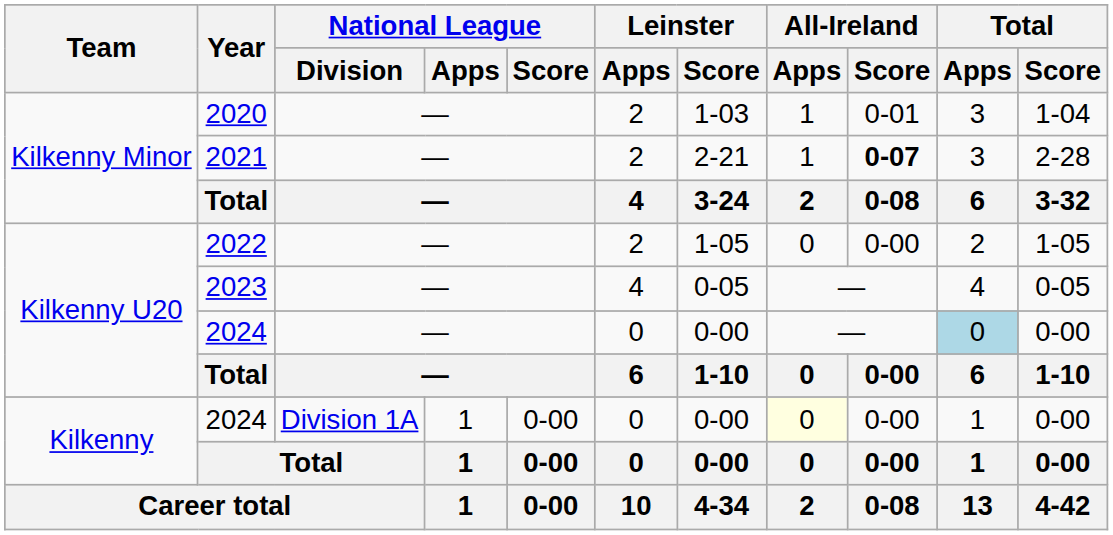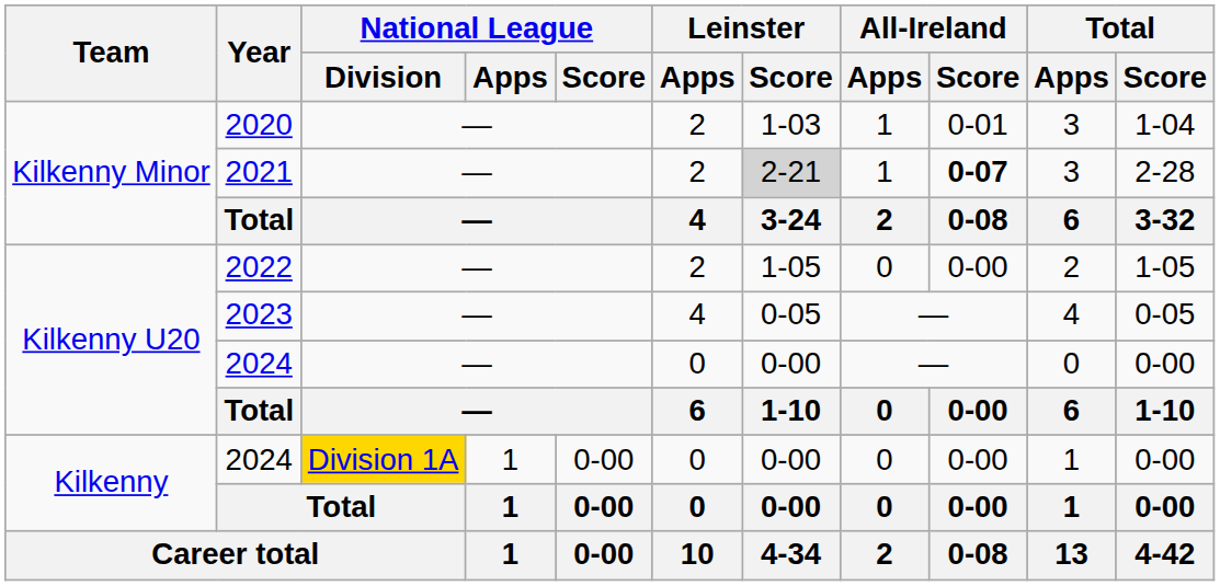2021 | Leinster / Score: no background -> lightgrey background
Kilkenny U20 / 2024 | Total / Apps: lightblue background -> no background
Kilkenny / 2024 | National League / Division: no background -> gold background
Kilkenny / 2024 | All-Ireland / Apps: lightyellow background -> no background
